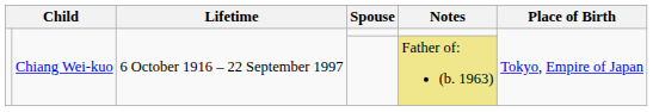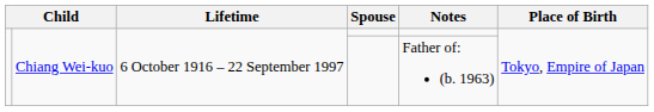row 3 | Notes: khaki background -> no background
